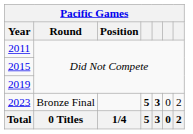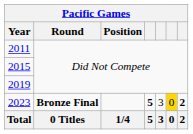2023 | Round: normal -> bold
2023 | column 5: bold -> normal
2023 | column 6: no background -> gold background
2023 | column 7: normal -> bold
